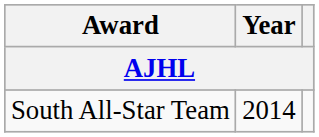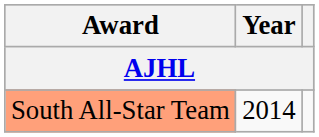row 3 | Award: no background -> lightsalmon background
